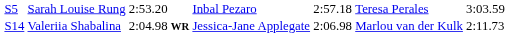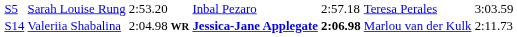Valeriia Shabalina | column 4: normal -> bold
Valeriia Shabalina | column 5: normal -> bold
